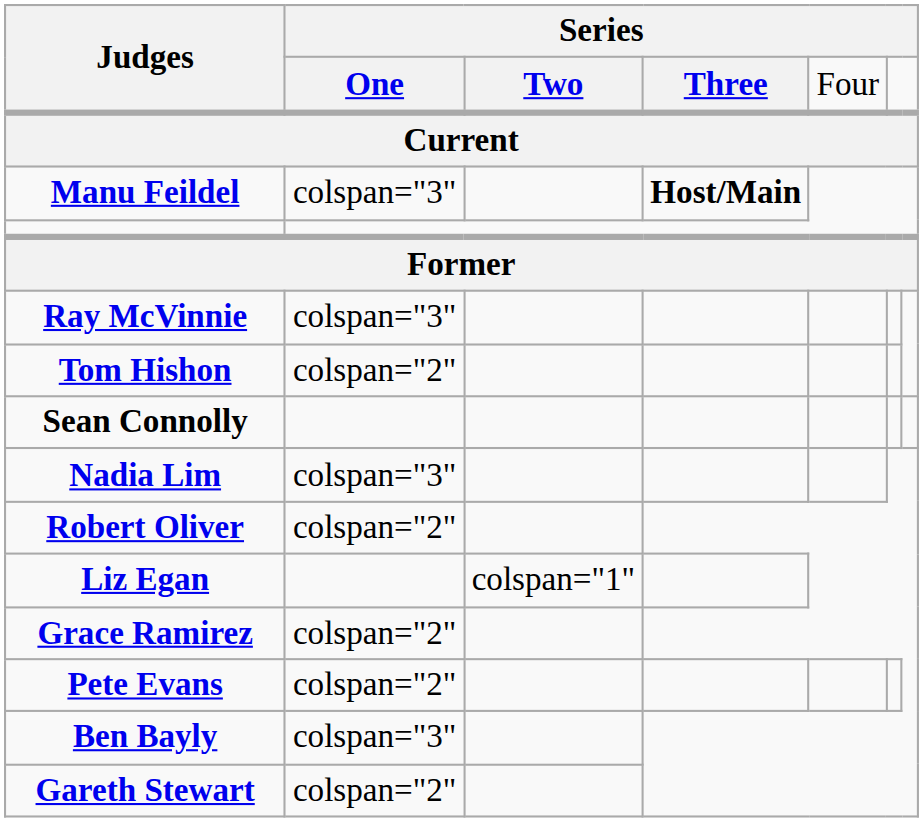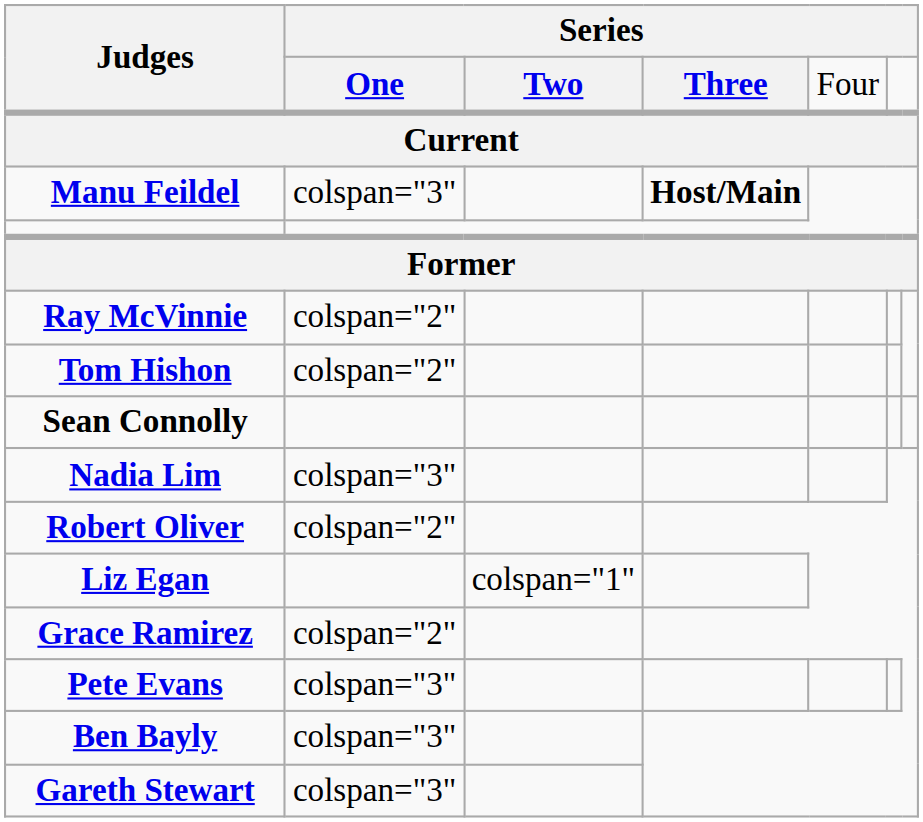Ray McVinnie | column 2: colspan="3" -> colspan="2"
Pete Evans | column 2: colspan="2" -> colspan="3"
Gareth Stewart | column 2: colspan="2" -> colspan="3"
